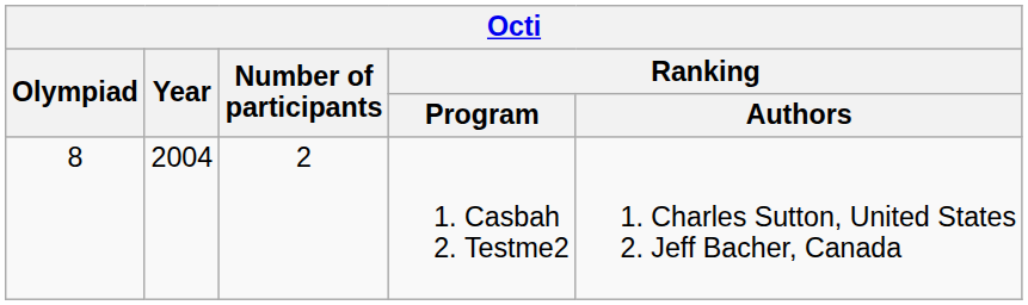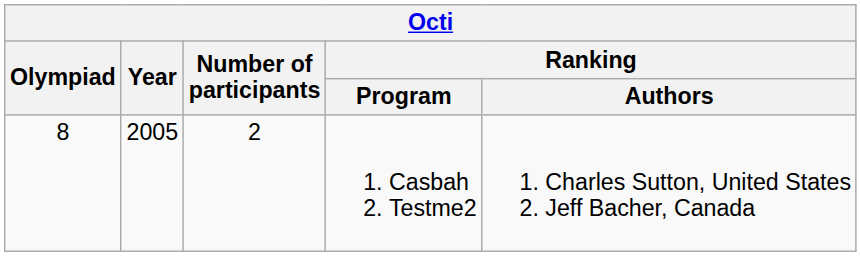Casbah Testme2 | Year: 2004 -> 2005
